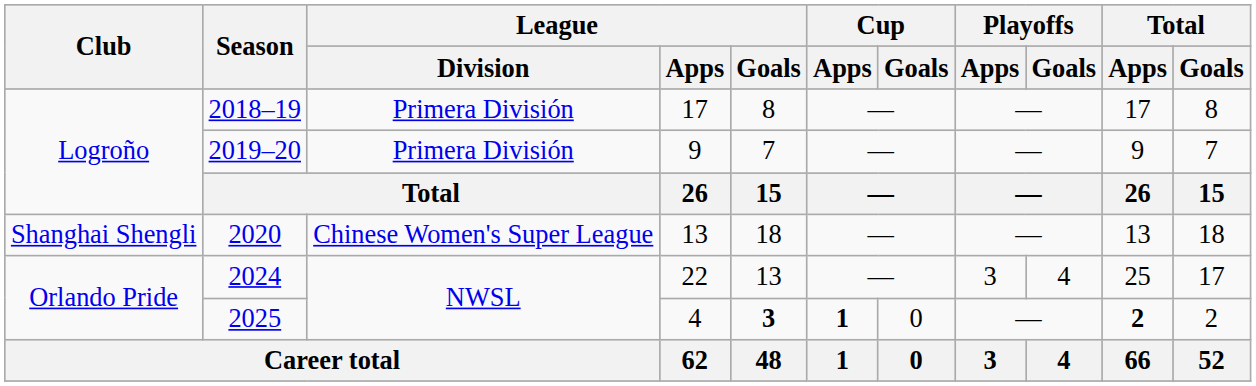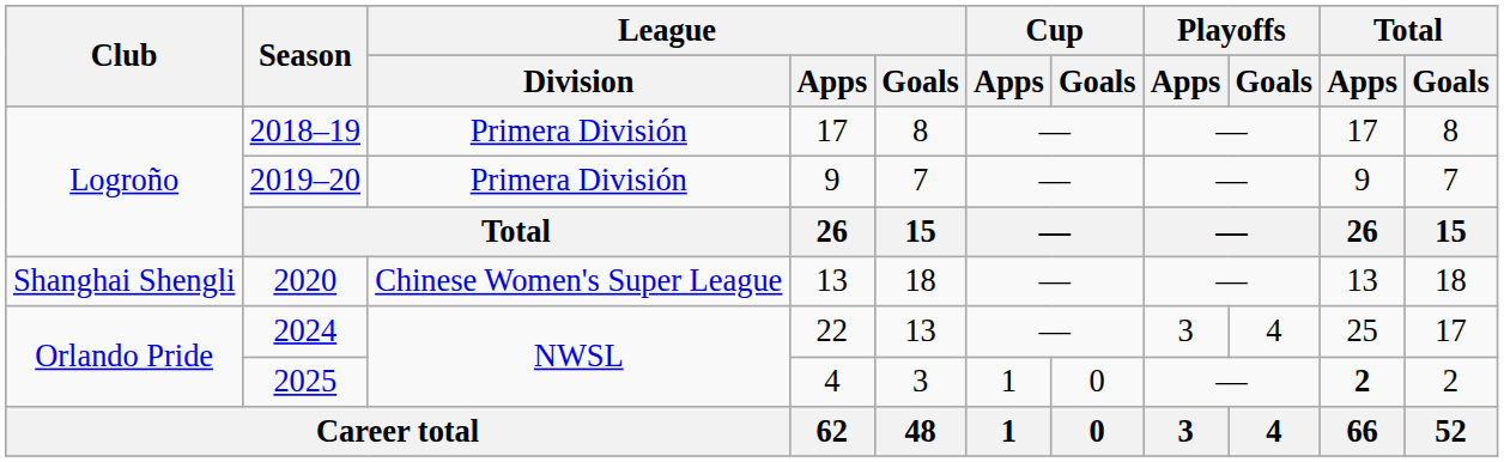2025 | League / Goals: bold -> normal
2025 | Cup / Apps: bold -> normal
